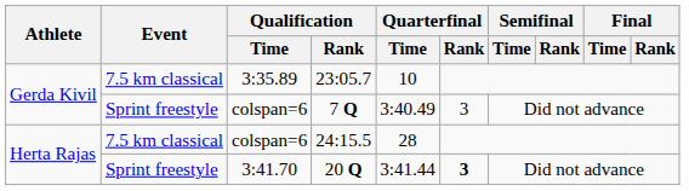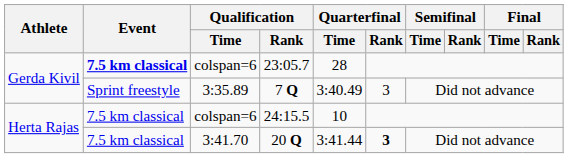23:05.7 | Event: normal -> bold
23:05.7 | Qualification / Time: 3:35.89 -> colspan=6
23:05.7 | Quarterfinal / Time: 10 -> 28
7 Q | Qualification / Time: colspan=6 -> 3:35.89
24:15.5 | Quarterfinal / Time: 28 -> 10
20 Q | Event: Sprint freestyle -> 7.5 km classical
